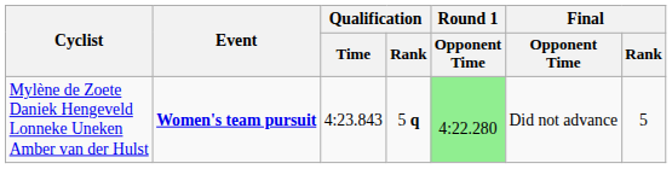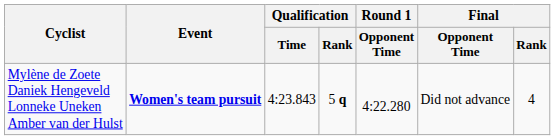row 3 | Round 1 / Opponent Time: lightgreen background -> no background
row 3 | Final / Rank: 5 -> 4
